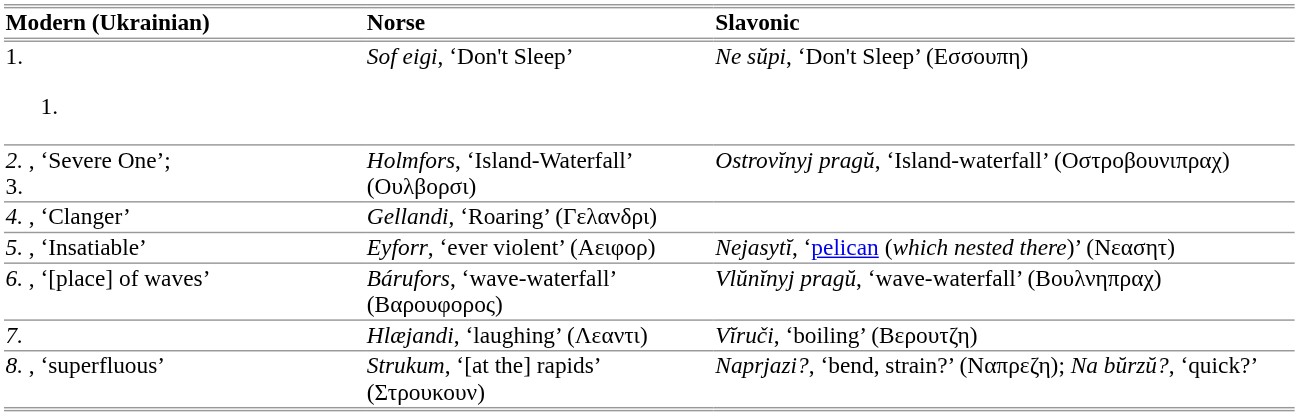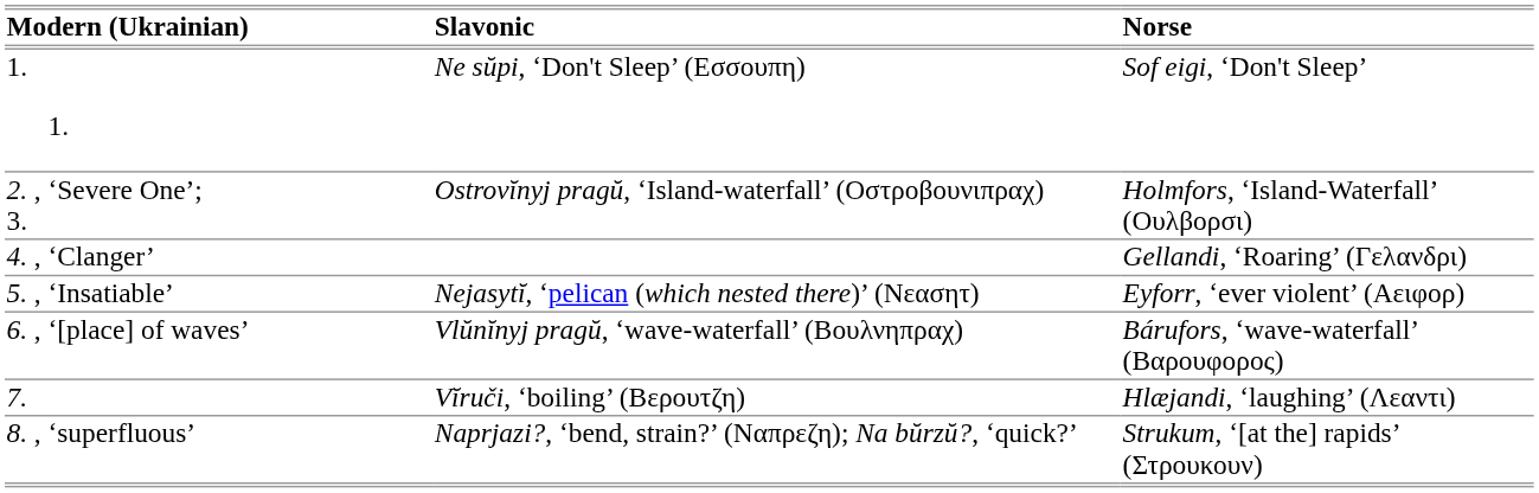columns swapped: Slavonic <-> Norse
